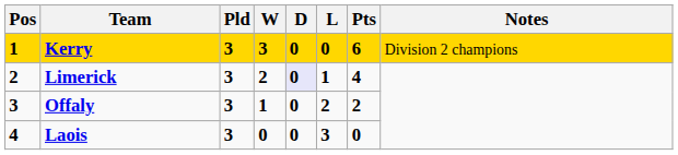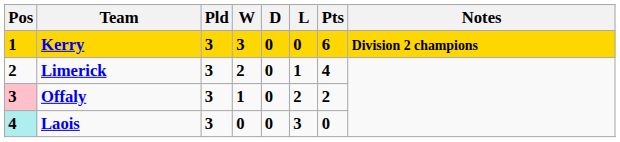Kerry | Notes: normal -> bold
Limerick | D: lavender background -> no background
Offaly | Pos: no background -> pink background
Laois | Pos: no background -> paleturquoise background
